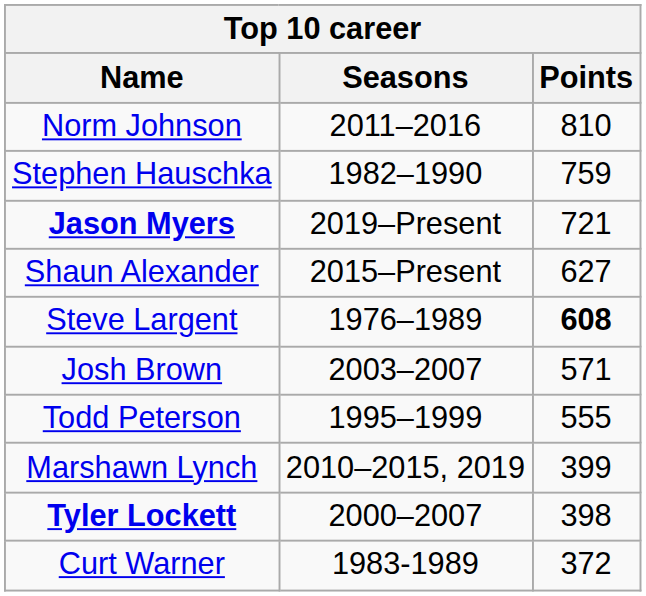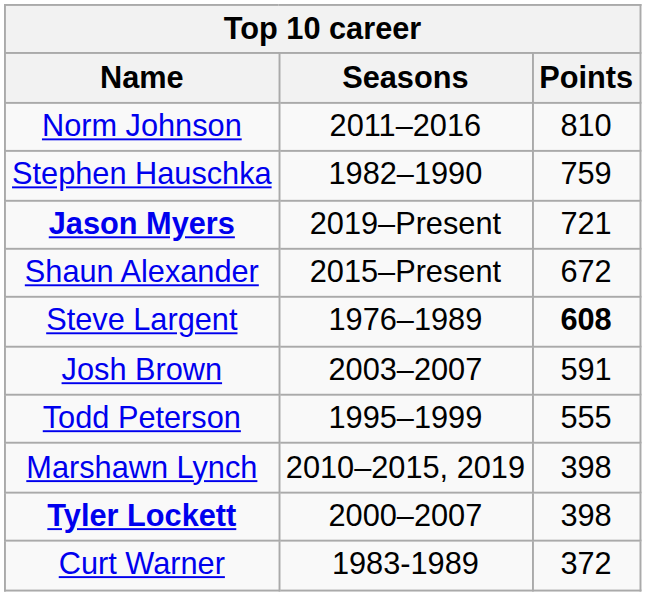Shaun Alexander | Points: 627 -> 672
Josh Brown | Points: 571 -> 591
Marshawn Lynch | Points: 399 -> 398
